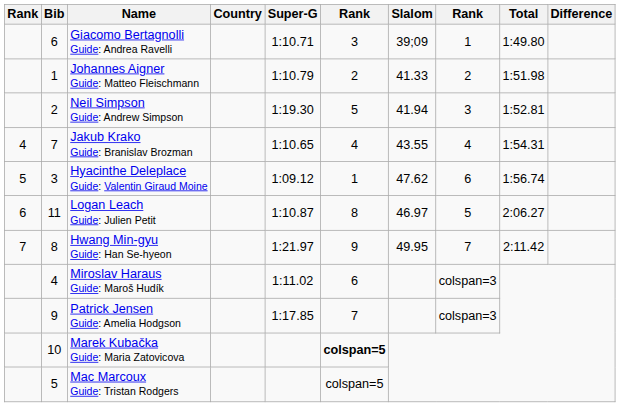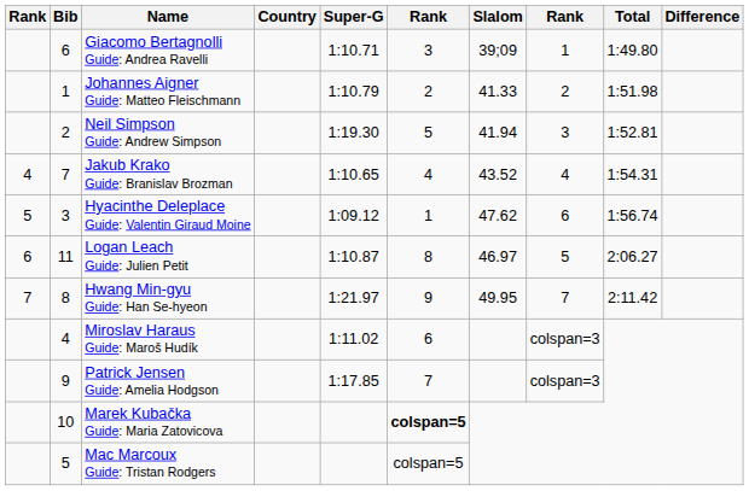Jakub Krako Guide: Branislav Brozman | Slalom: 43.55 -> 43.52
